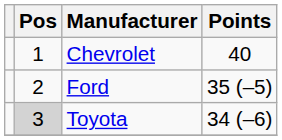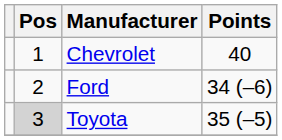Ford | Points: 35 (–5) -> 34 (–6)
Toyota | Points: 34 (–6) -> 35 (–5)
